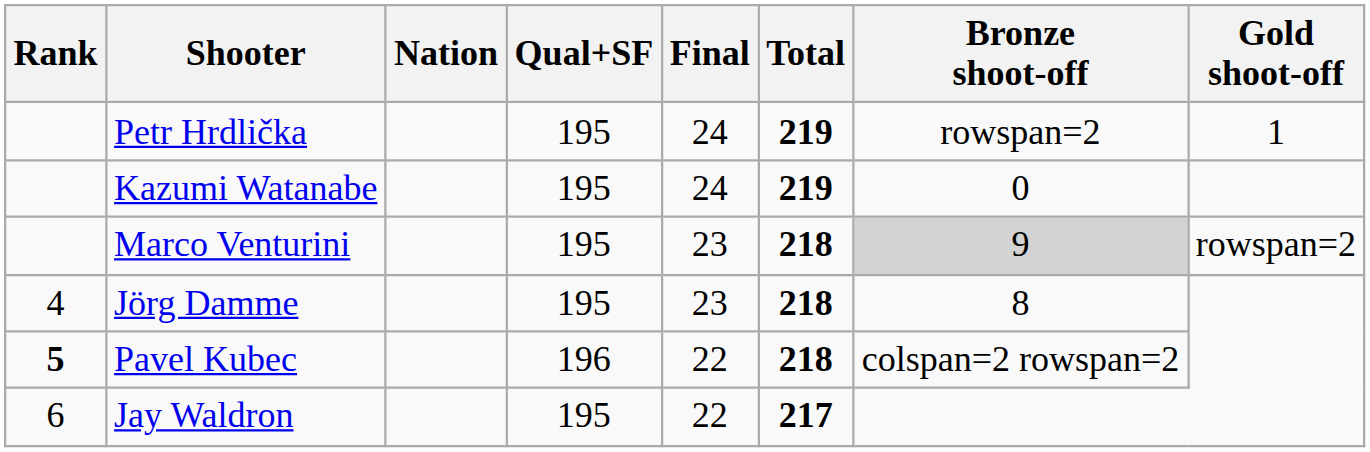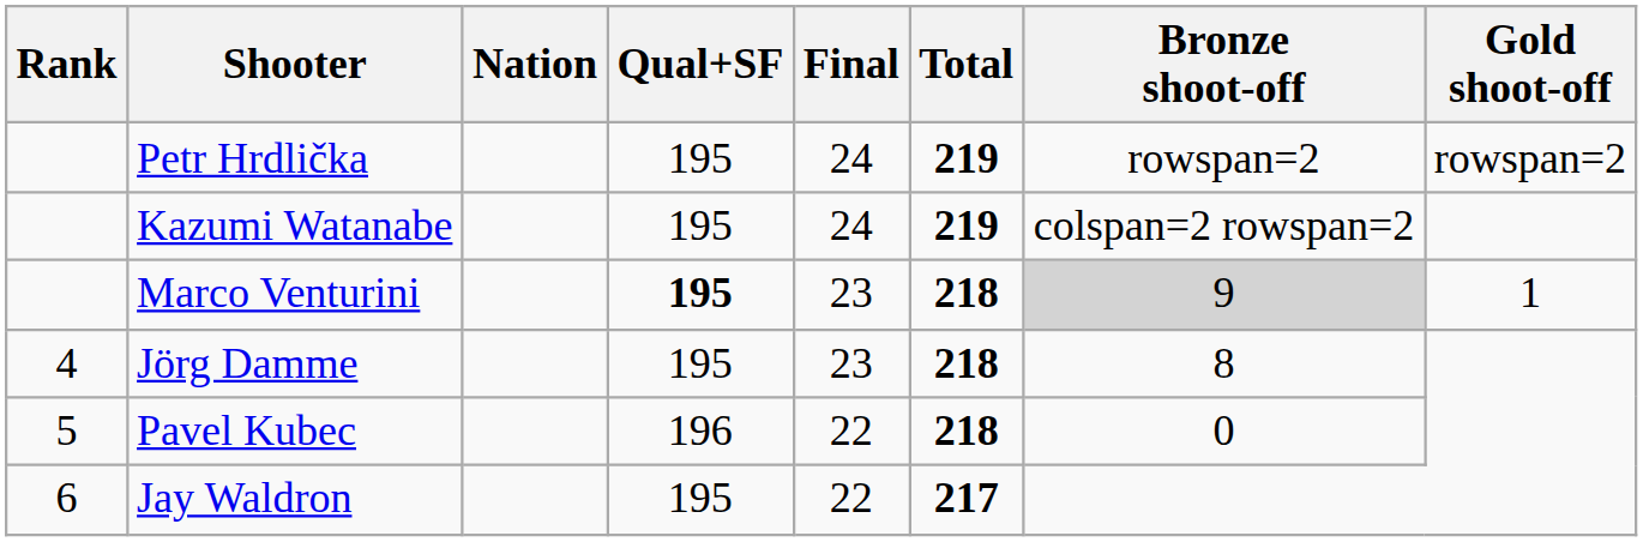Petr Hrdlička | Gold shoot-off: 1 -> rowspan=2
Kazumi Watanabe | Bronze shoot-off: 0 -> colspan=2 rowspan=2
Marco Venturini | Qual+SF: normal -> bold
Marco Venturini | Gold shoot-off: rowspan=2 -> 1
Pavel Kubec | Rank: bold -> normal
Pavel Kubec | Bronze shoot-off: colspan=2 rowspan=2 -> 0
